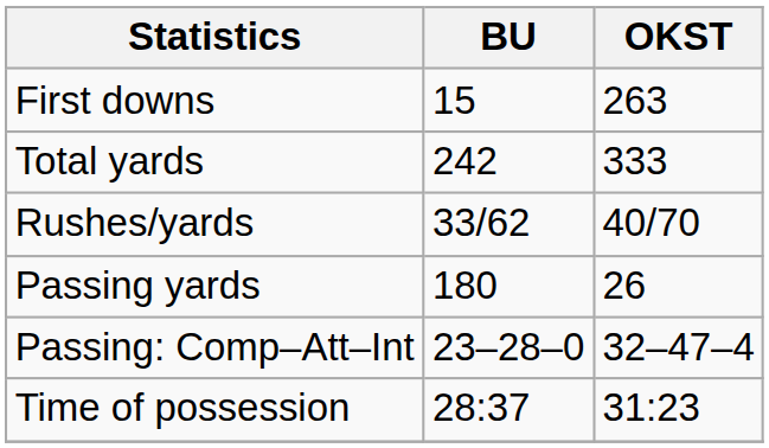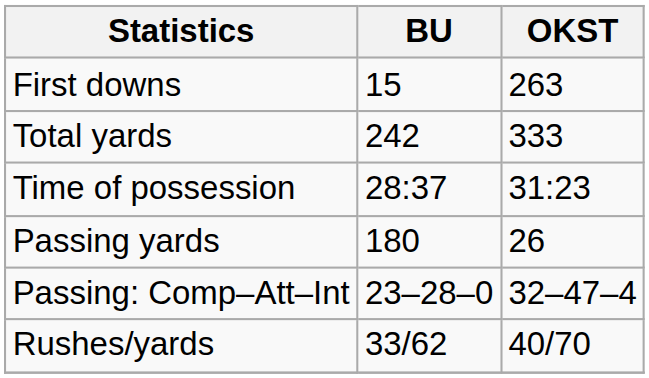rows swapped: Rushes/yards <-> Time of possession
